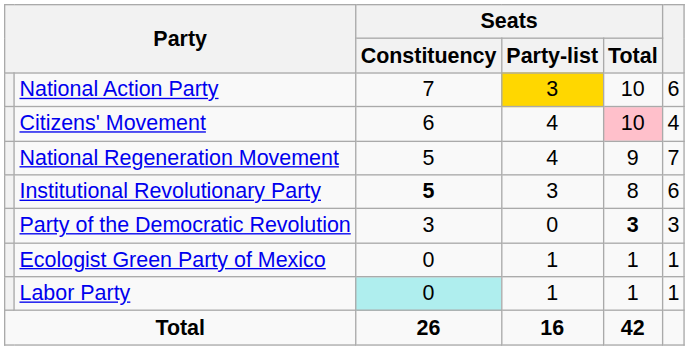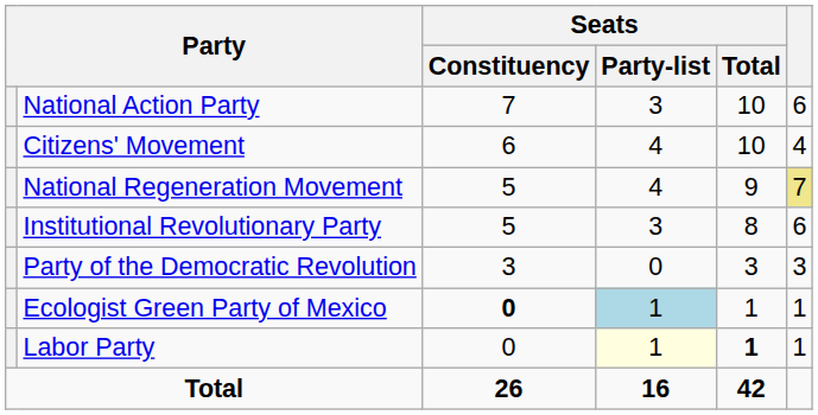National Action Party | Seats / Party-list: gold background -> no background
Citizens' Movement | Seats / Total: pink background -> no background
National Regeneration Movement | column 6: no background -> khaki background
Institutional Revolutionary Party | Seats / Constituency: bold -> normal
Party of the Democratic Revolution | Seats / Total: bold -> normal
Ecologist Green Party of Mexico | Seats / Constituency: normal -> bold
Ecologist Green Party of Mexico | Seats / Party-list: no background -> lightblue background
Labor Party | Seats / Constituency: paleturquoise background -> no background
Labor Party | Seats / Party-list: no background -> lightyellow background
Labor Party | Seats / Total: normal -> bold
